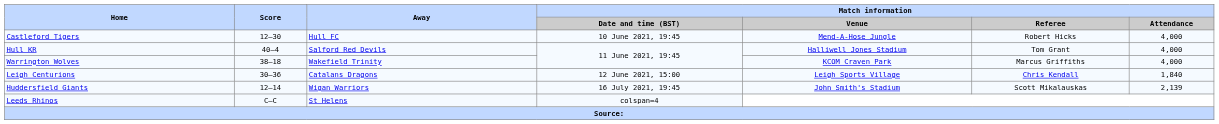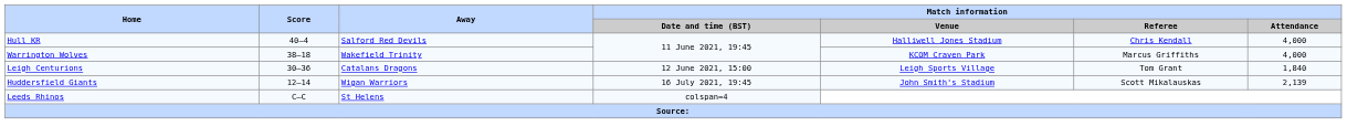- row: Castleford Tigers | 12–30 | Hull FC | 10 June 2021, 19:45 | Mend-A-Hose Jungle | Robert Hicks | 4,000
Hull KR | Match information / Referee: Tom Grant -> Chris Kendall
Leigh Centurions | Match information / Referee: Chris Kendall -> Tom Grant
